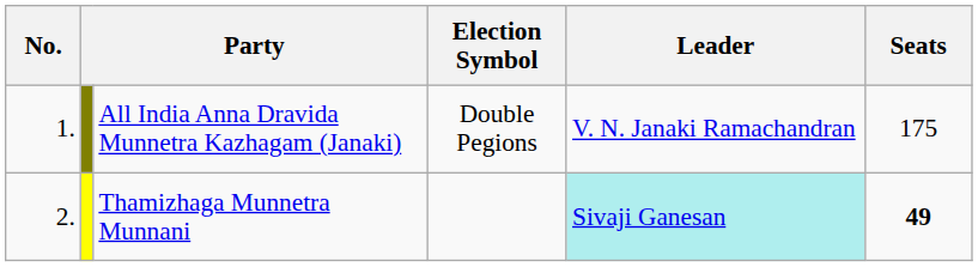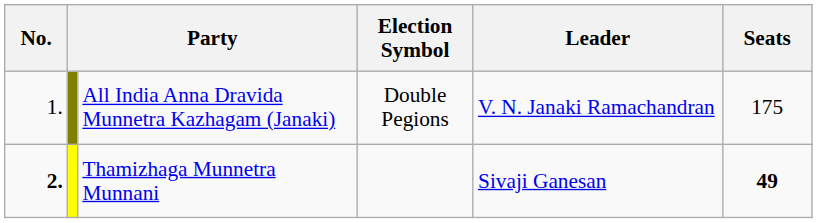Thamizhaga Munnetra Munnani | No.: normal -> bold
Thamizhaga Munnetra Munnani | Leader: paleturquoise background -> no background
